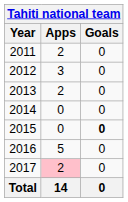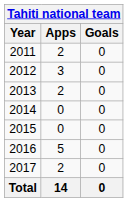2015 | Goals: bold -> normal
2017 | Apps: pink background -> no background
